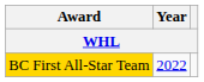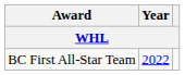row 3 | Award: gold background -> no background
